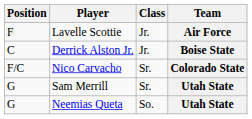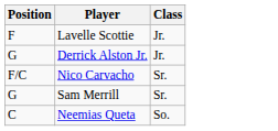- column: Team | Air Force | Boise State | Colorado State | Utah State | Utah State
Derrick Alston Jr. | Position: C -> G
Neemias Queta | Position: G -> C
